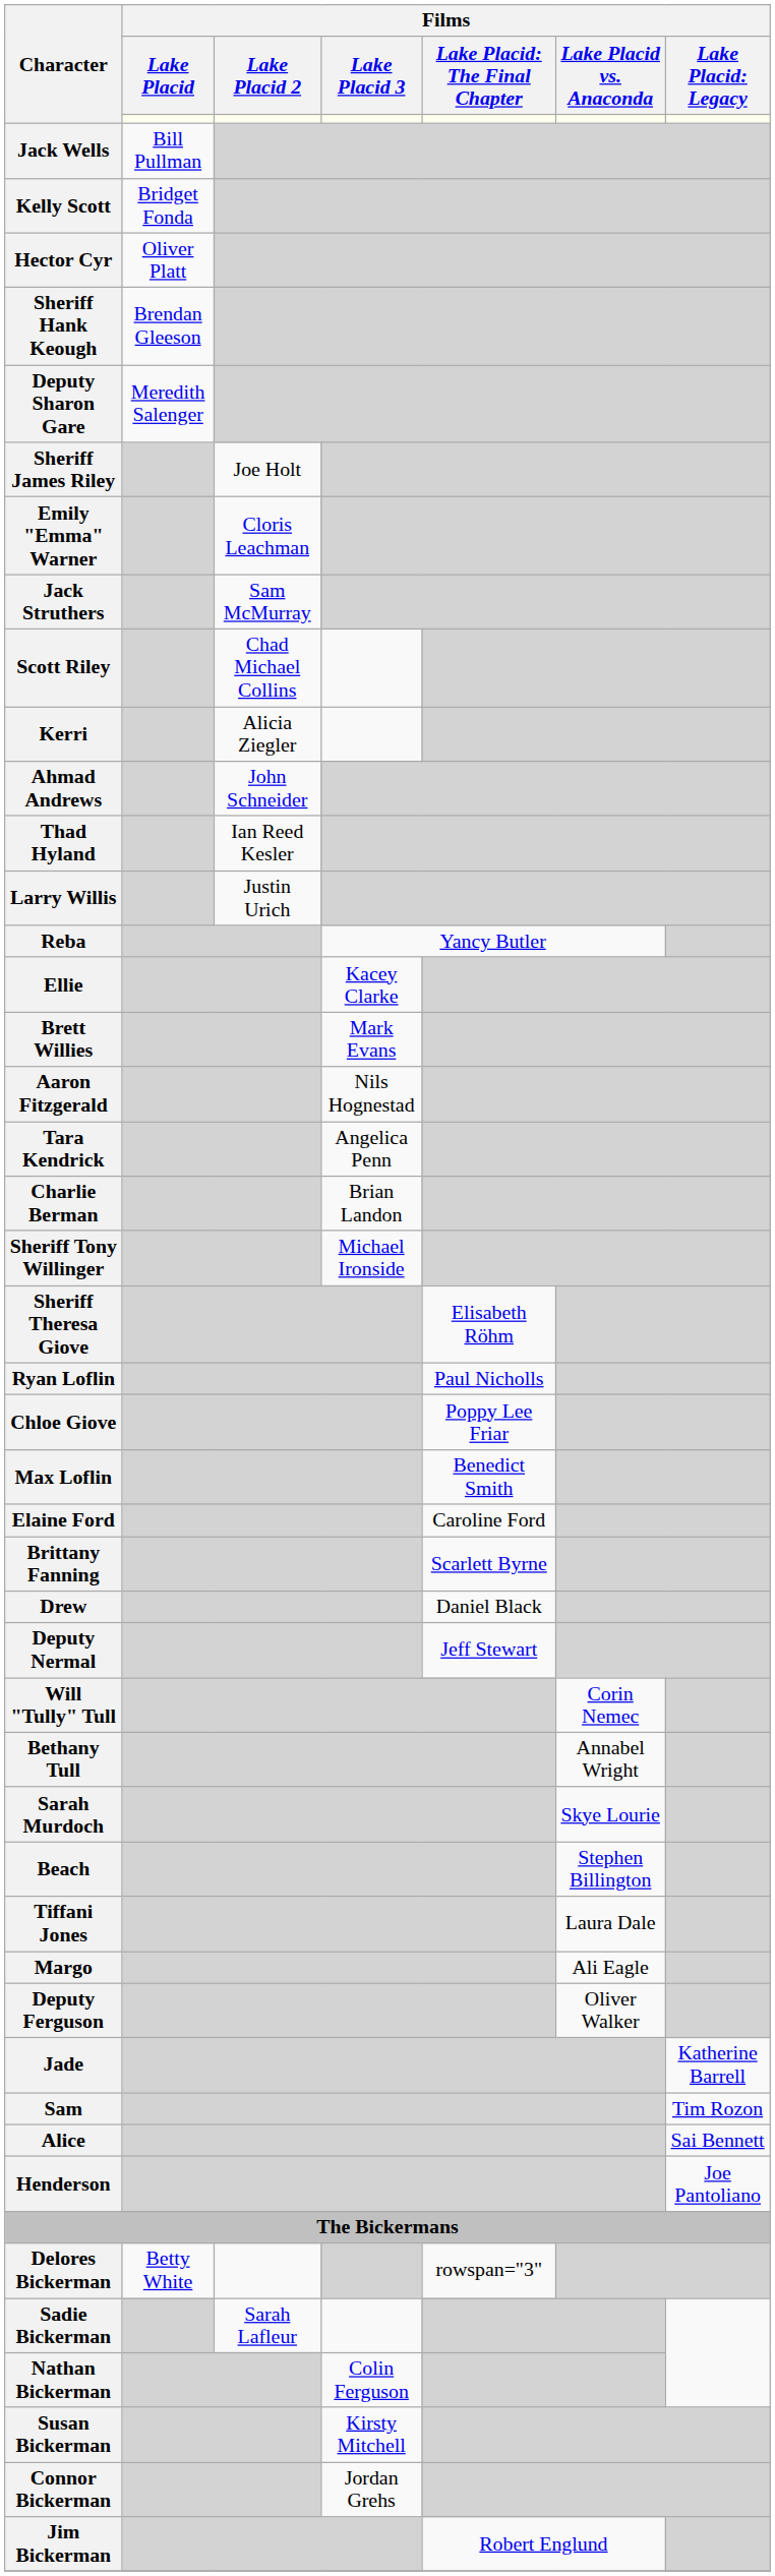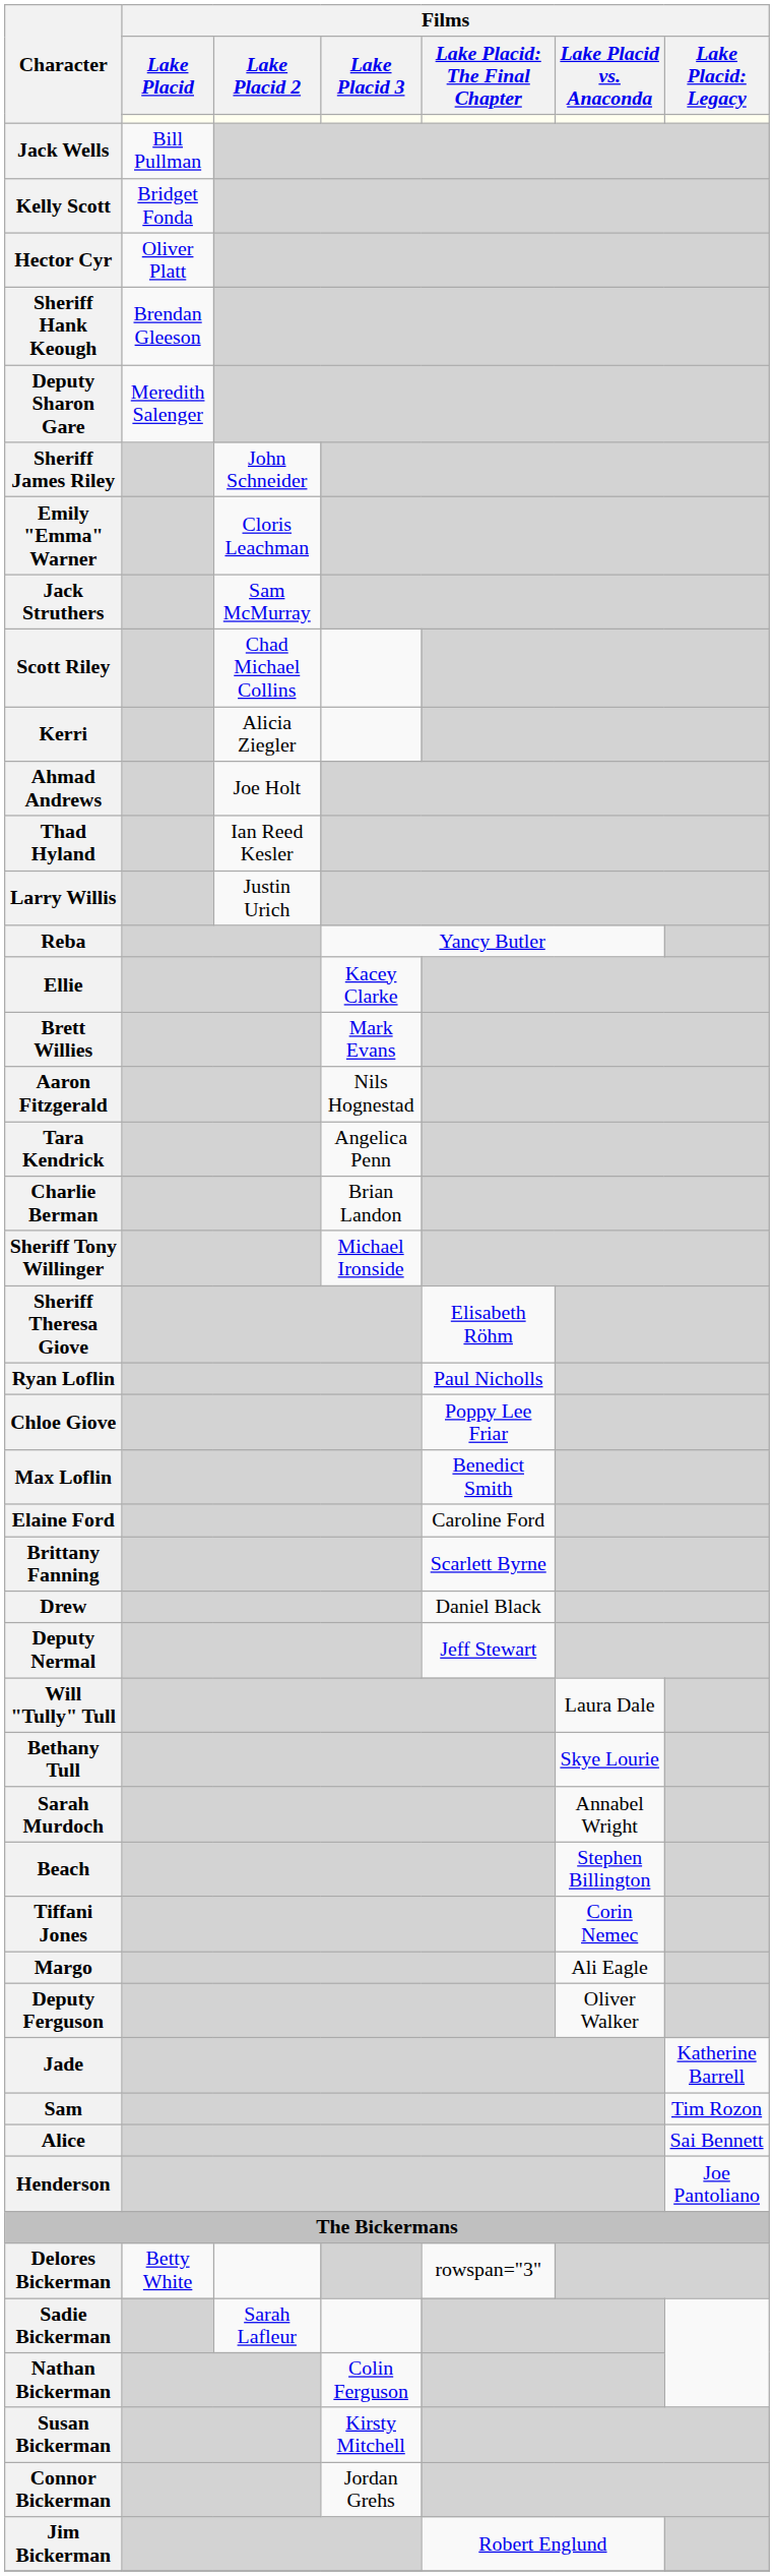Sheriff James Riley | Films / Lake Placid 2: Joe Holt -> John Schneider
Ahmad Andrews | Films / Lake Placid 2: John Schneider -> Joe Holt
Will "Tully" Tull | Films / Lake Placid vs. Anaconda: Corin Nemec -> Laura Dale
Bethany Tull | Films / Lake Placid vs. Anaconda: Annabel Wright -> Skye Lourie
Sarah Murdoch | Films / Lake Placid vs. Anaconda: Skye Lourie -> Annabel Wright
Tiffani Jones | Films / Lake Placid vs. Anaconda: Laura Dale -> Corin Nemec
